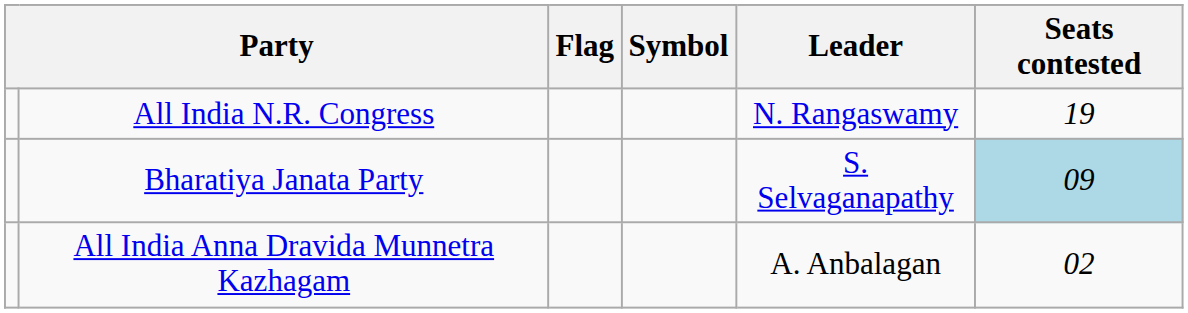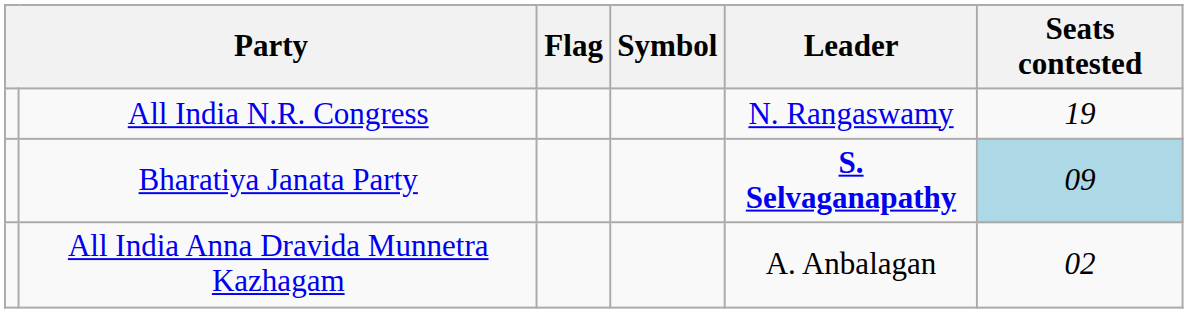Bharatiya Janata Party | Leader: normal -> bold
